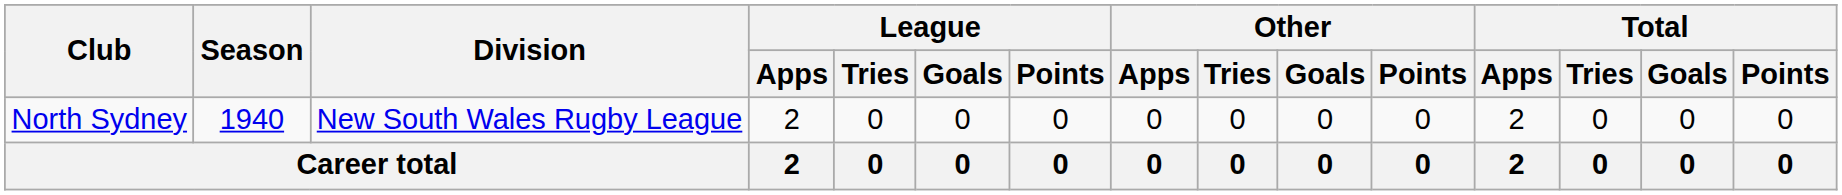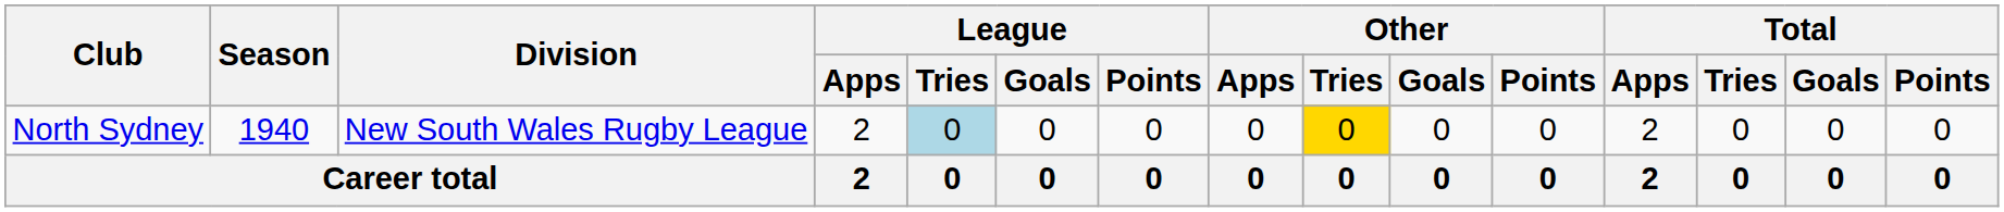North Sydney | League / Tries: no background -> lightblue background
North Sydney | Other / Tries: no background -> gold background
